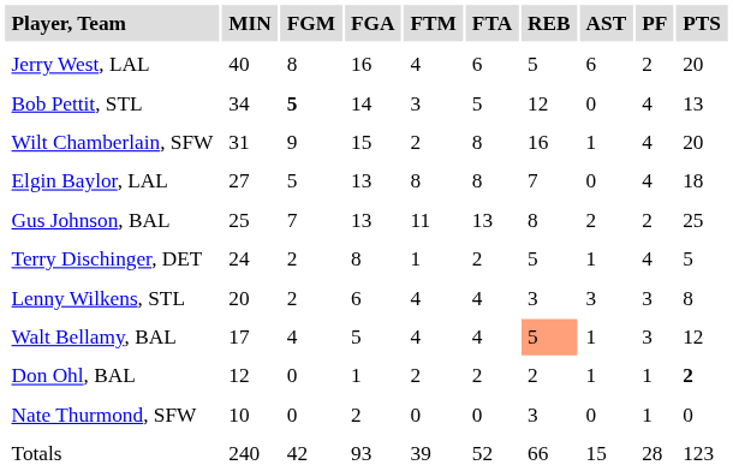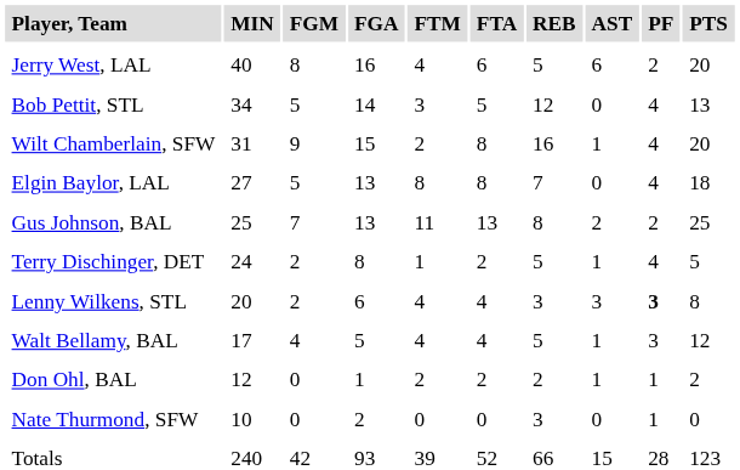Bob Pettit, STL | FGM: bold -> normal
Lenny Wilkens, STL | PF: normal -> bold
Walt Bellamy, BAL | REB: lightsalmon background -> no background
Don Ohl, BAL | PTS: bold -> normal
